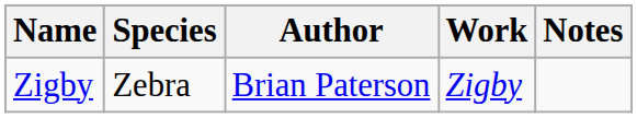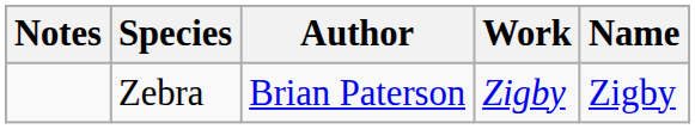columns swapped: Name <-> Notes
